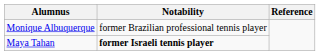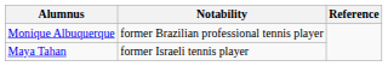Maya Tahan | Notability: bold -> normal
